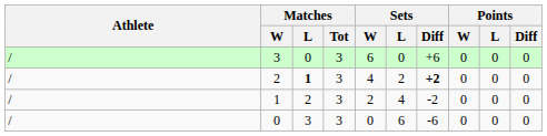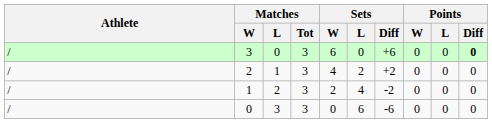row 3 | Points / Diff: normal -> bold
row 4 | Matches / L: bold -> normal
row 4 | Sets / Diff: bold -> normal
